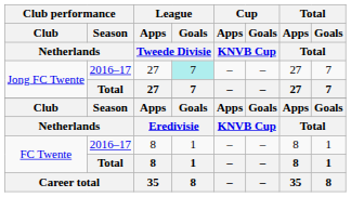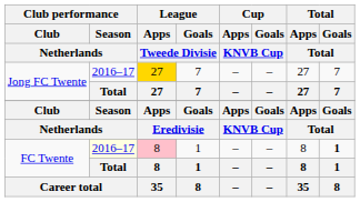row 4 | League / Apps / Tweede Divisie: no background -> gold background
row 4 | League / Goals / Tweede Divisie: paleturquoise background -> no background
row 8 | Club performance / Season / Netherlands: no background -> lightyellow background
row 8 | League / Apps / Tweede Divisie: no background -> pink background
row 8 | Total / Goals / Total: normal -> bold
